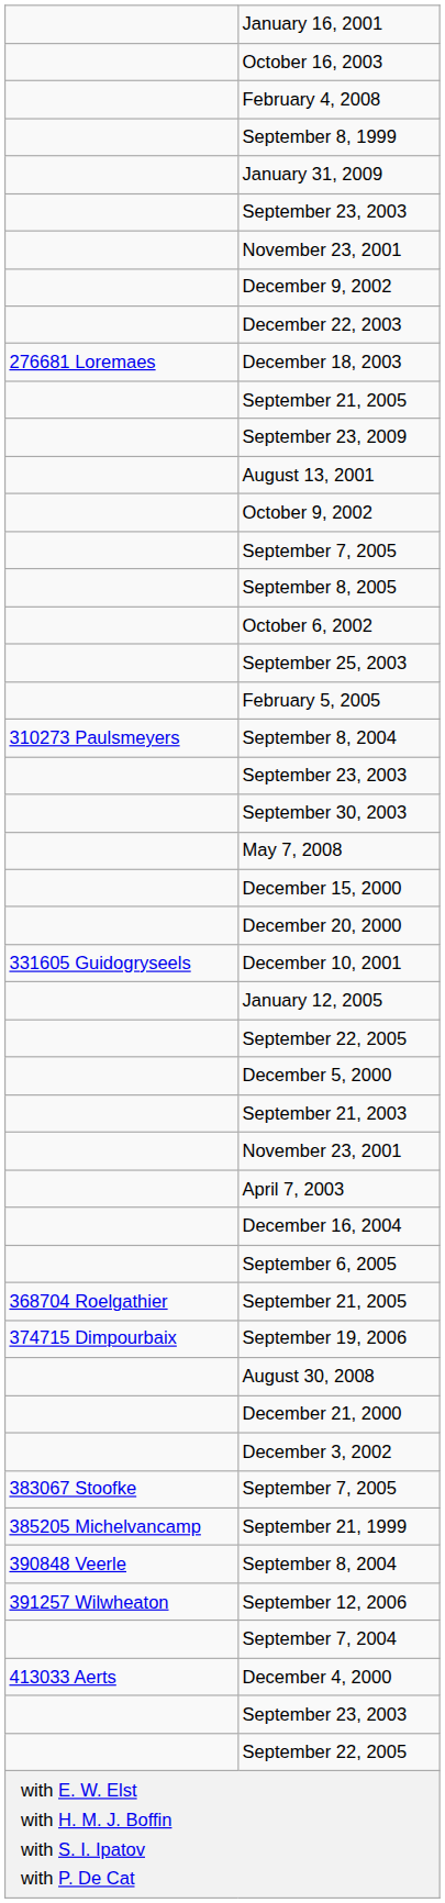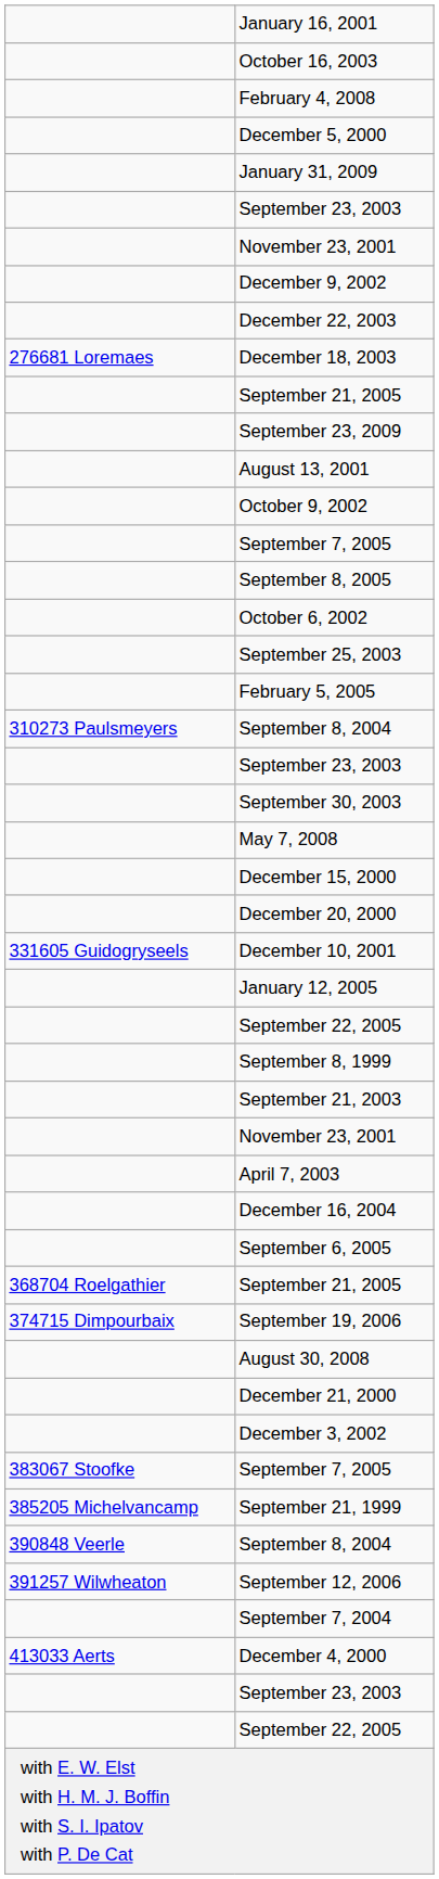row 4 | column 2: September 8, 1999 -> December 5, 2000
row 29 | column 2: December 5, 2000 -> September 8, 1999
